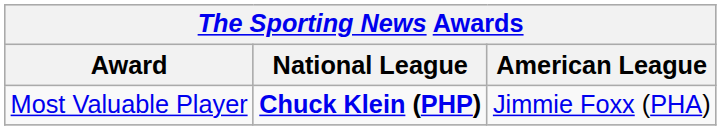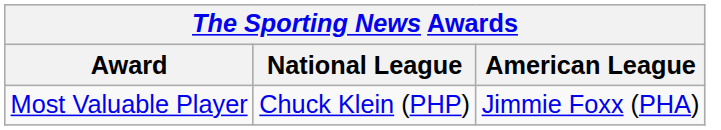Most Valuable Player | National League: bold -> normal
